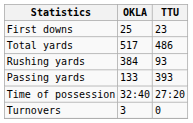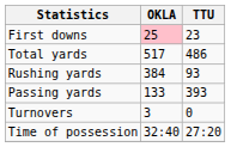First downs | OKLA: no background -> pink background
rows swapped: Turnovers <-> Time of possession
